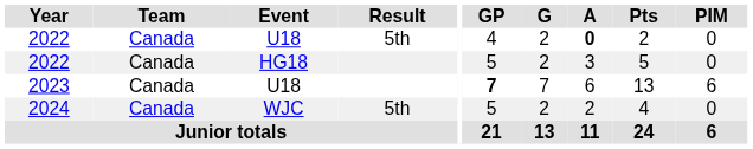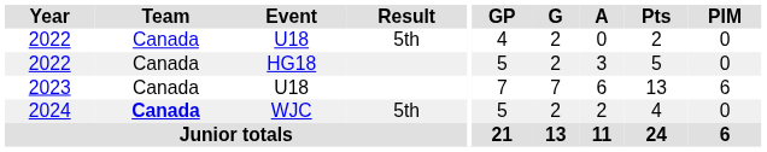2022 / U18 | A: bold -> normal
2023 | GP: bold -> normal
2024 | Team: normal -> bold
